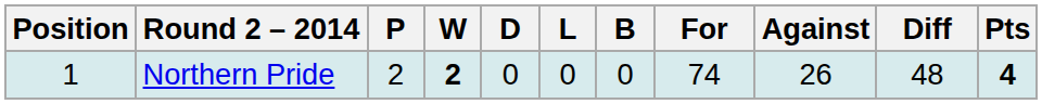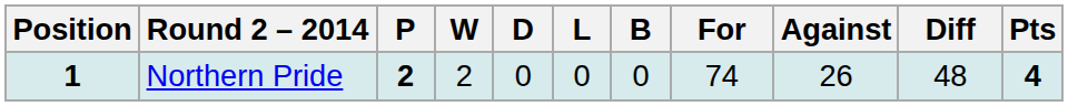Northern Pride | Position: normal -> bold
Northern Pride | P: normal -> bold
Northern Pride | W: bold -> normal
